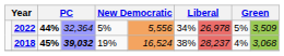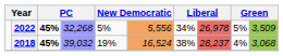2022 | column 3: 44% -> 45%
2022 | column 4: 32,364 -> 32,268
2018 | column 4: bold -> normal
